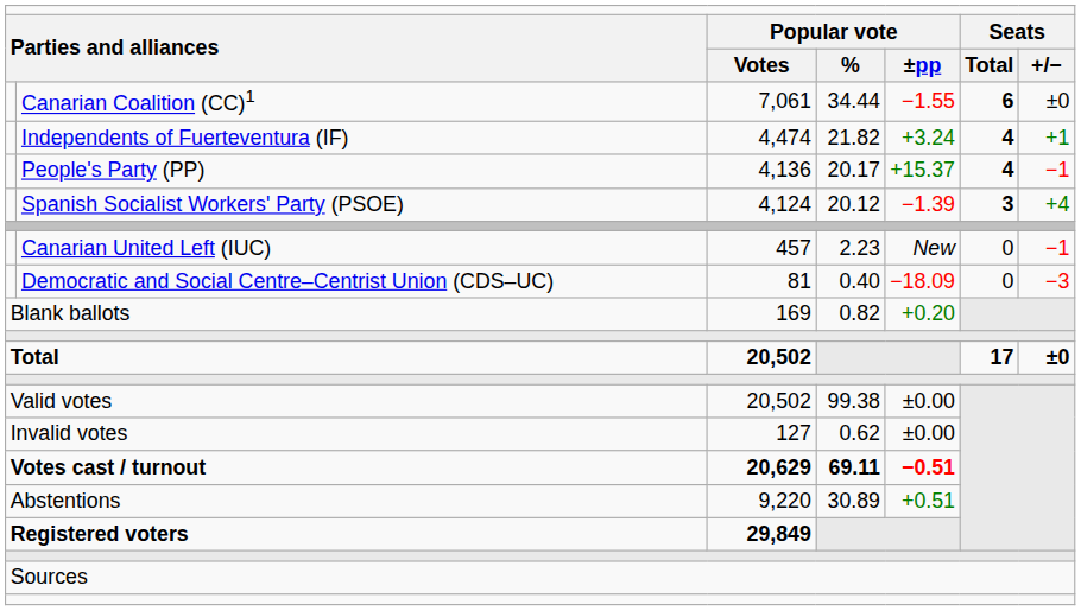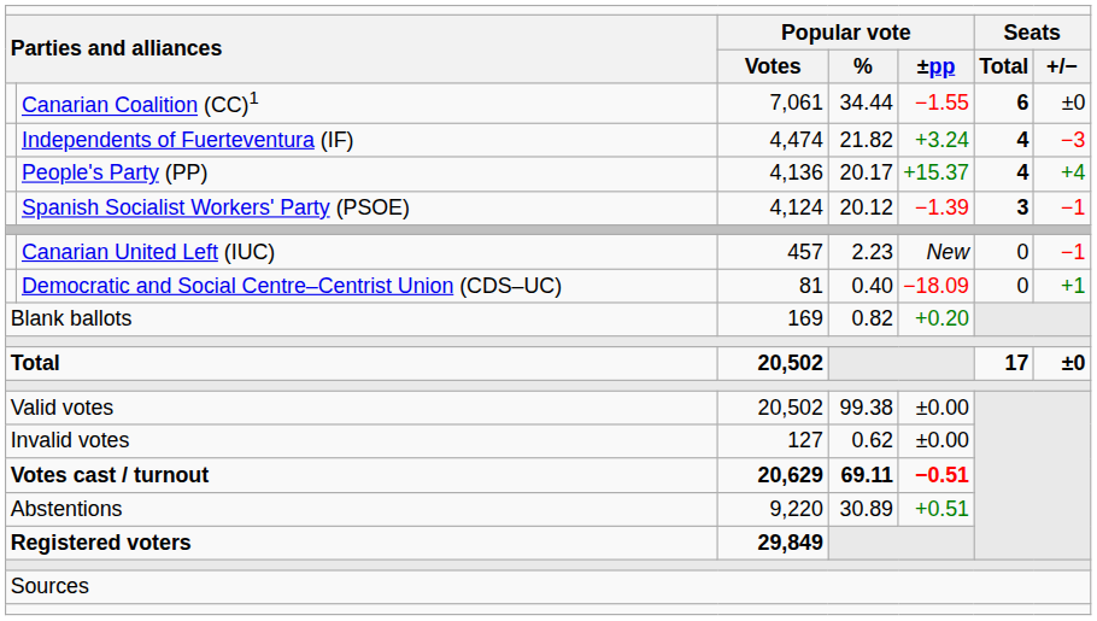Independents of Fuerteventura (IF) | column 7: +1 -> −3
People's Party (PP) | column 7: −1 -> +4
Spanish Socialist Workers' Party (PSOE) | column 7: +4 -> −1
Democratic and Social Centre–Centrist Union (CDS–UC) | column 7: −3 -> +1
